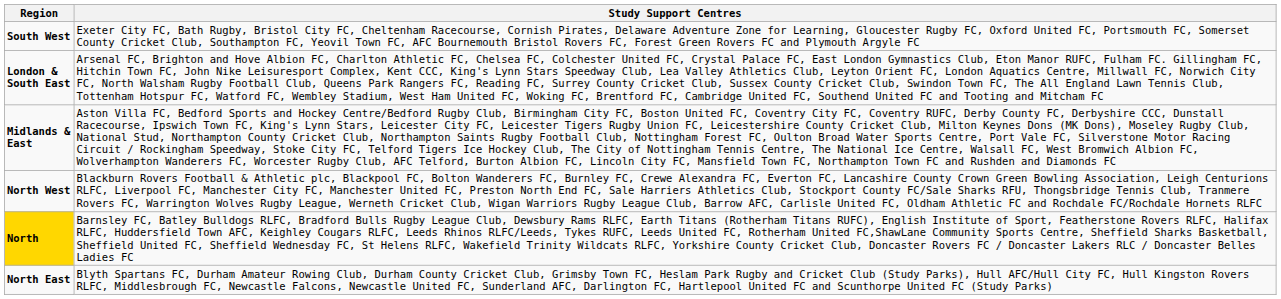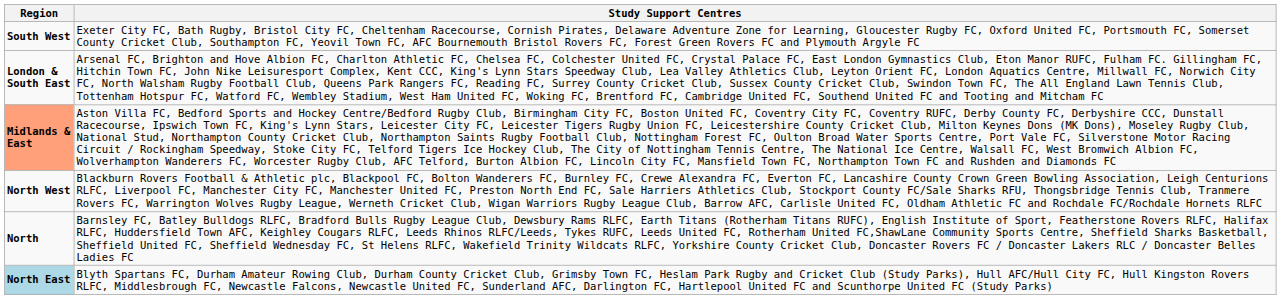Midlands & East | Region: no background -> lightsalmon background
North | Region: gold background -> no background
North East | Region: no background -> lightblue background
